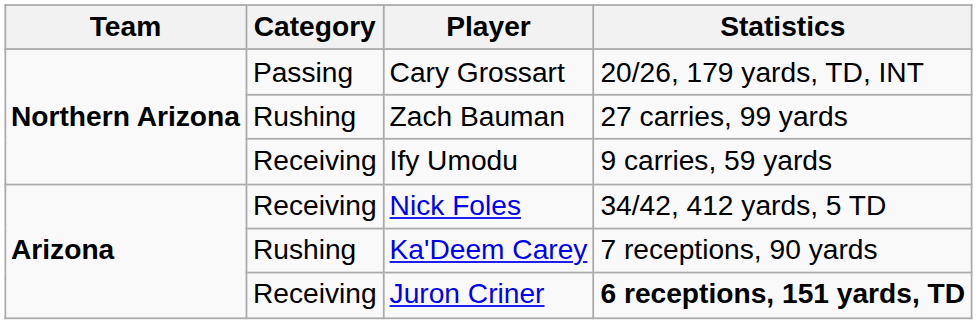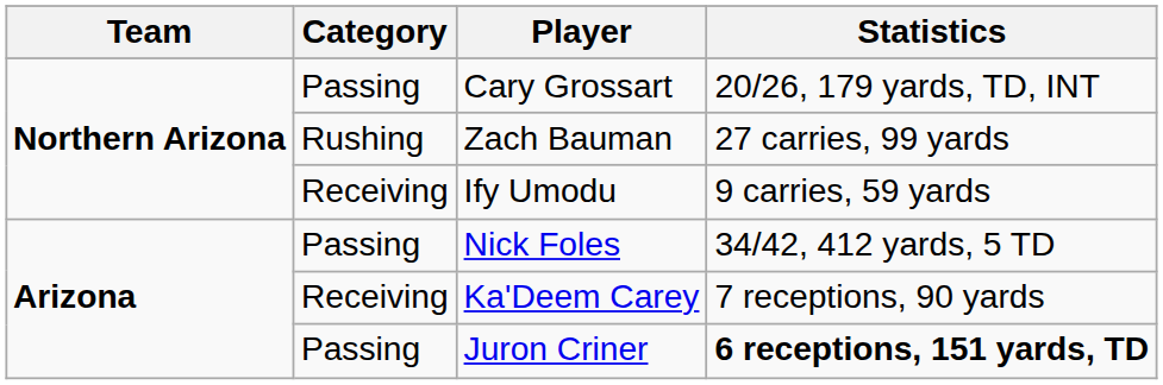Nick Foles | Category: Receiving -> Passing
Ka'Deem Carey | Category: Rushing -> Receiving
Juron Criner | Category: Receiving -> Passing
